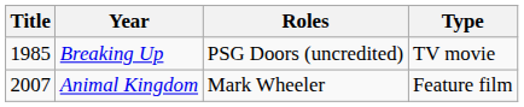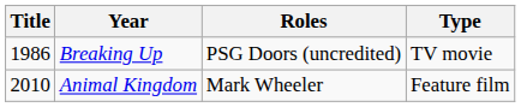Breaking Up | Title: 1985 -> 1986
Animal Kingdom | Title: 2007 -> 2010
